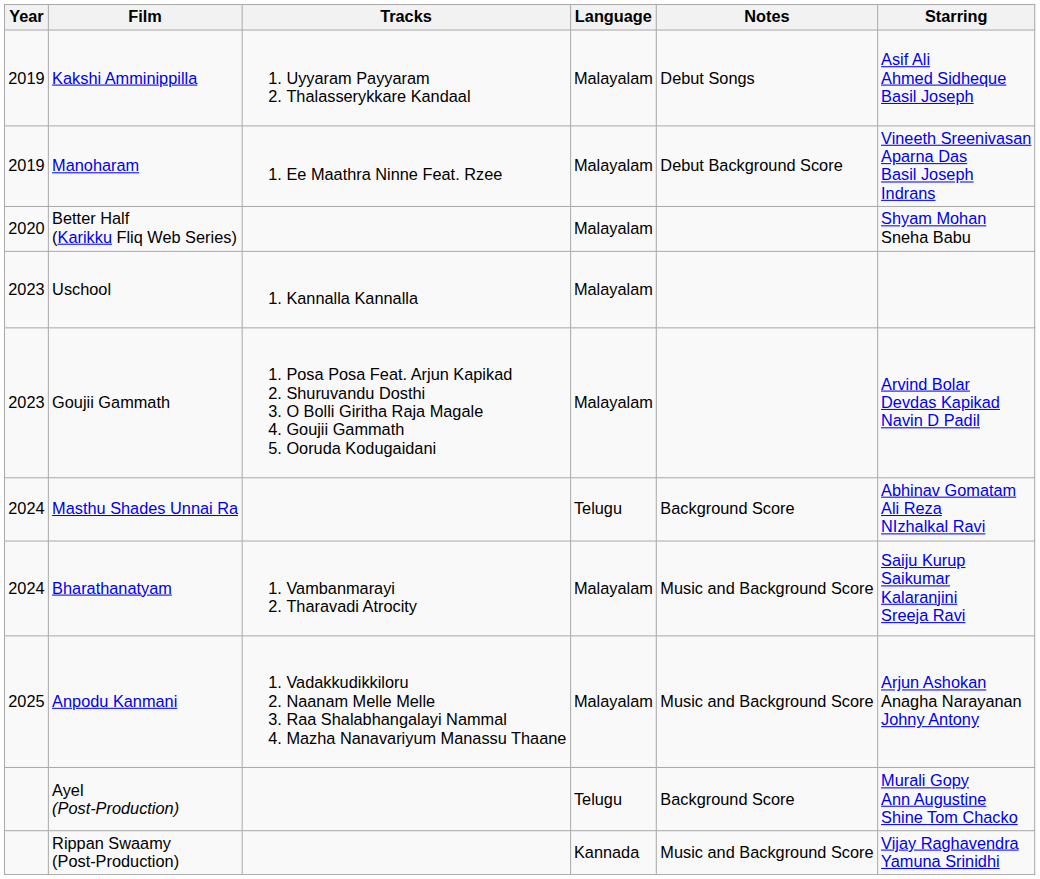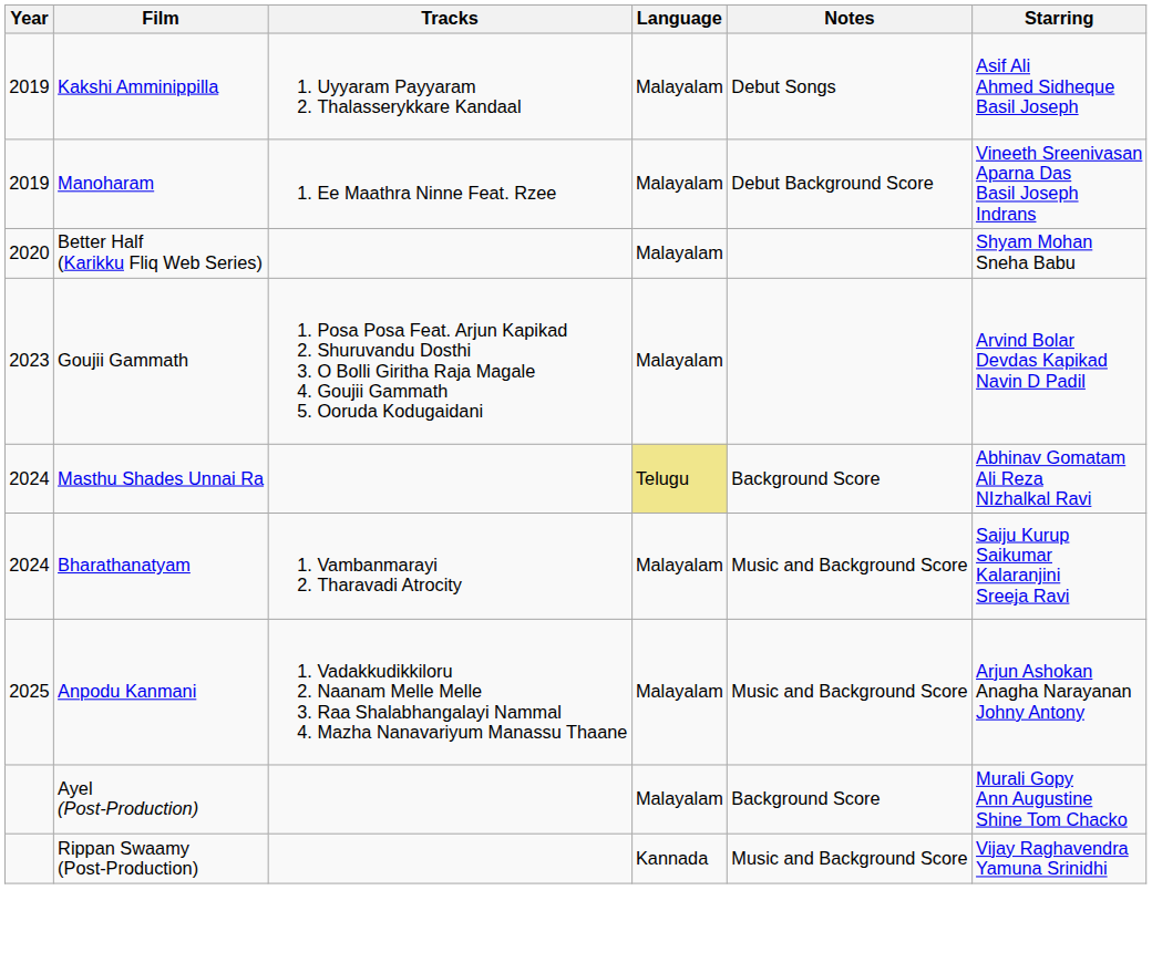- row: 2023 | Uschool | Kannalla Kannalla | Malayalam
Masthu Shades Unnai Ra | Language: no background -> khaki background
Ayel (Post-Production) | Language: Telugu -> Malayalam
